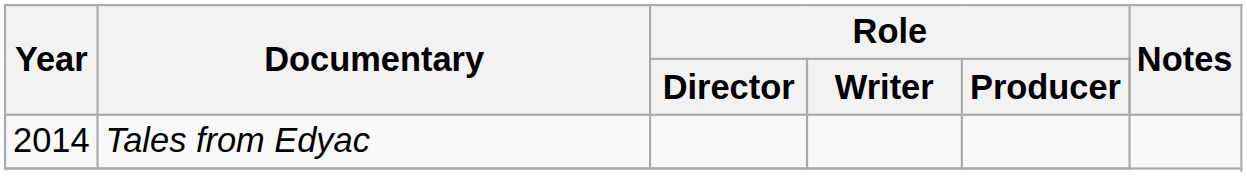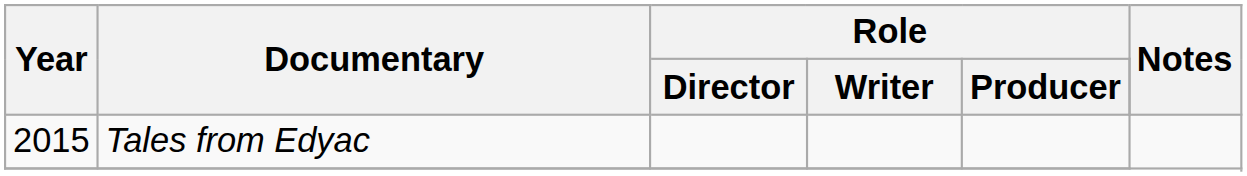Tales from Edyac | Year: 2014 -> 2015
